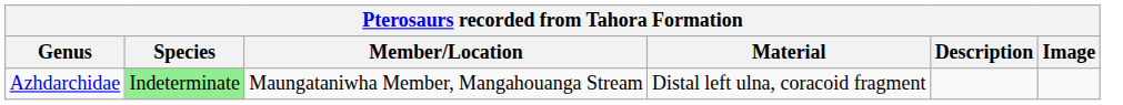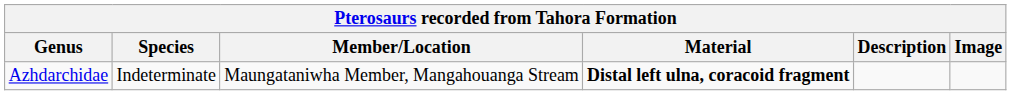Azhdarchidae | Species: lightgreen background -> no background
Azhdarchidae | Material: normal -> bold
